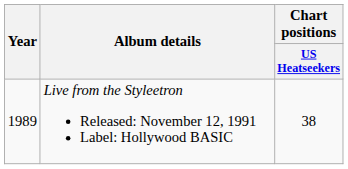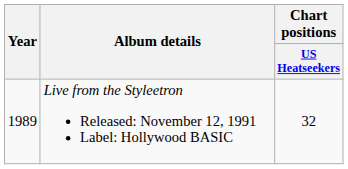row 3 | Chart positions / US Heatseekers: 38 -> 32
